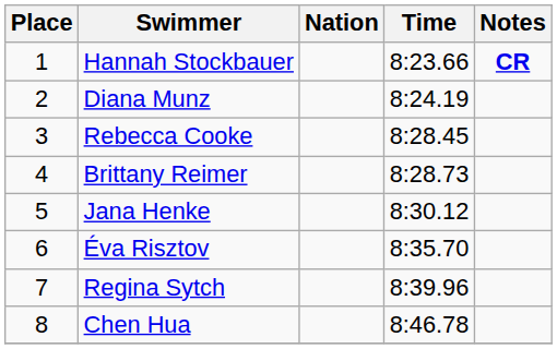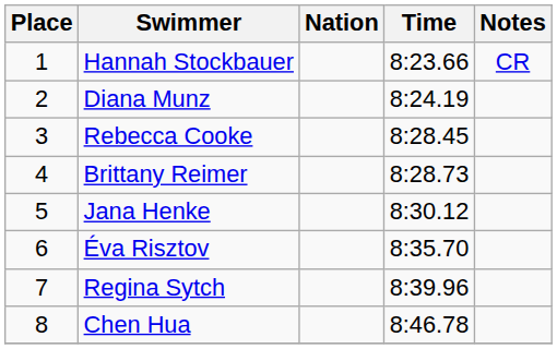Hannah Stockbauer | Notes: bold -> normal
